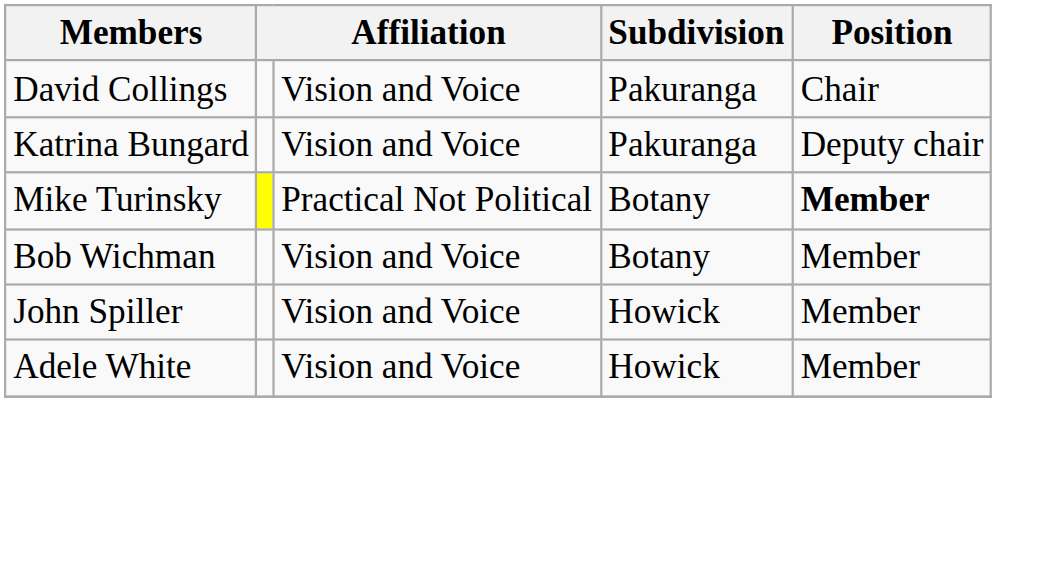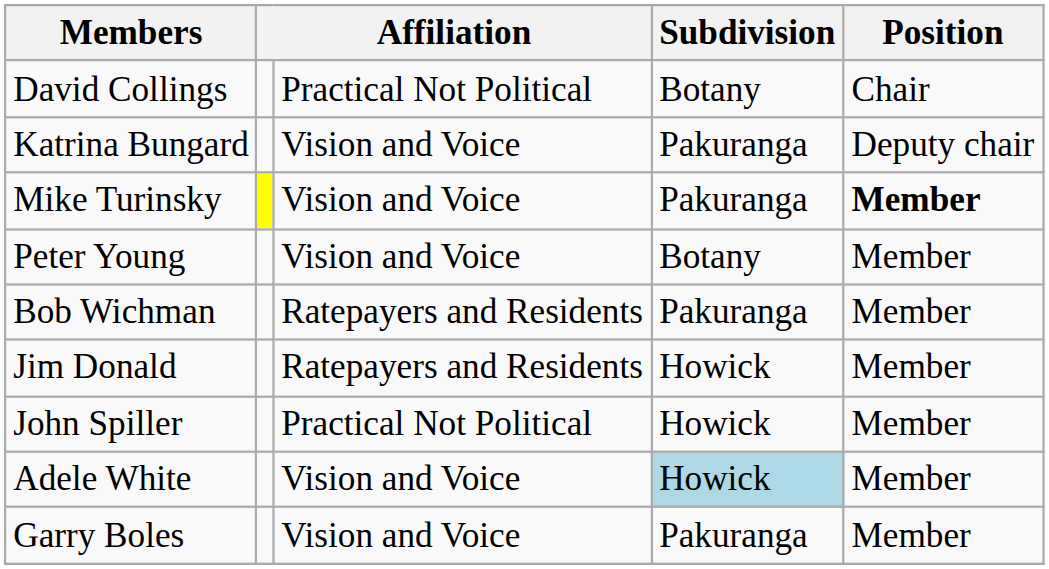David Collings | column 3: Vision and Voice -> Practical Not Political
David Collings | Subdivision: Pakuranga -> Botany
Mike Turinsky | column 3: Practical Not Political -> Vision and Voice
Mike Turinsky | Subdivision: Botany -> Pakuranga
+ row: Peter Young | Vision and Voice | Botany | Member
Bob Wichman | column 3: Vision and Voice -> Ratepayers and Residents
Bob Wichman | Subdivision: Botany -> Pakuranga
+ row: Jim Donald | Ratepayers and Residents | Howick | Member
John Spiller | column 3: Vision and Voice -> Practical Not Political
Adele White | Subdivision: no background -> lightblue background
+ row: Garry Boles | Vision and Voice | Pakuranga | Member
